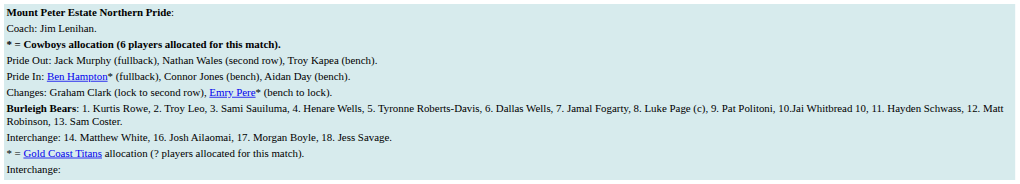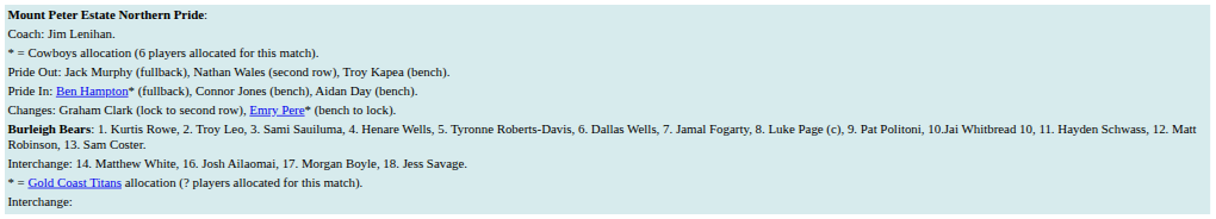row 3 | column 1: bold -> normal
